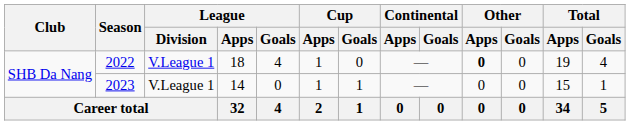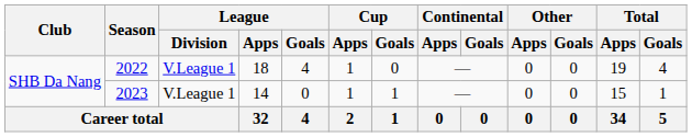2022 | Other / Apps: bold -> normal
